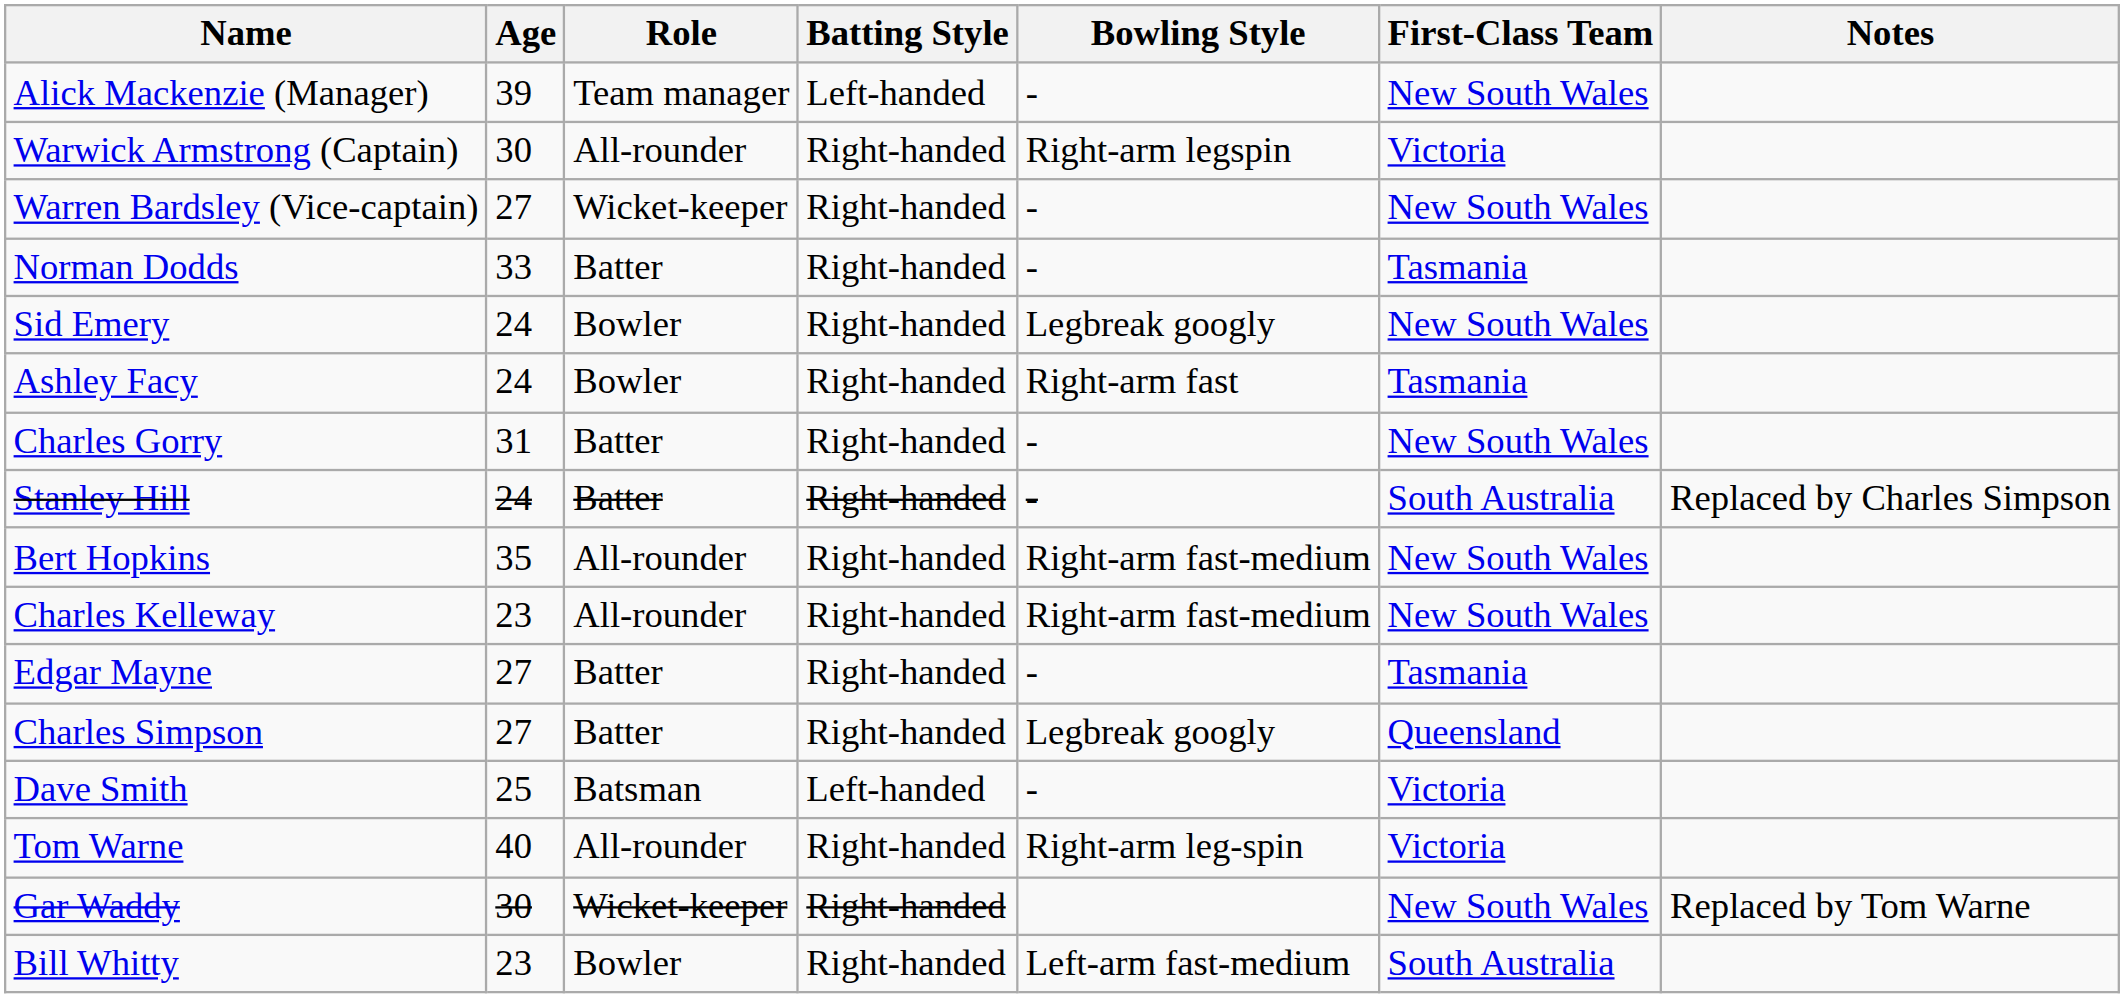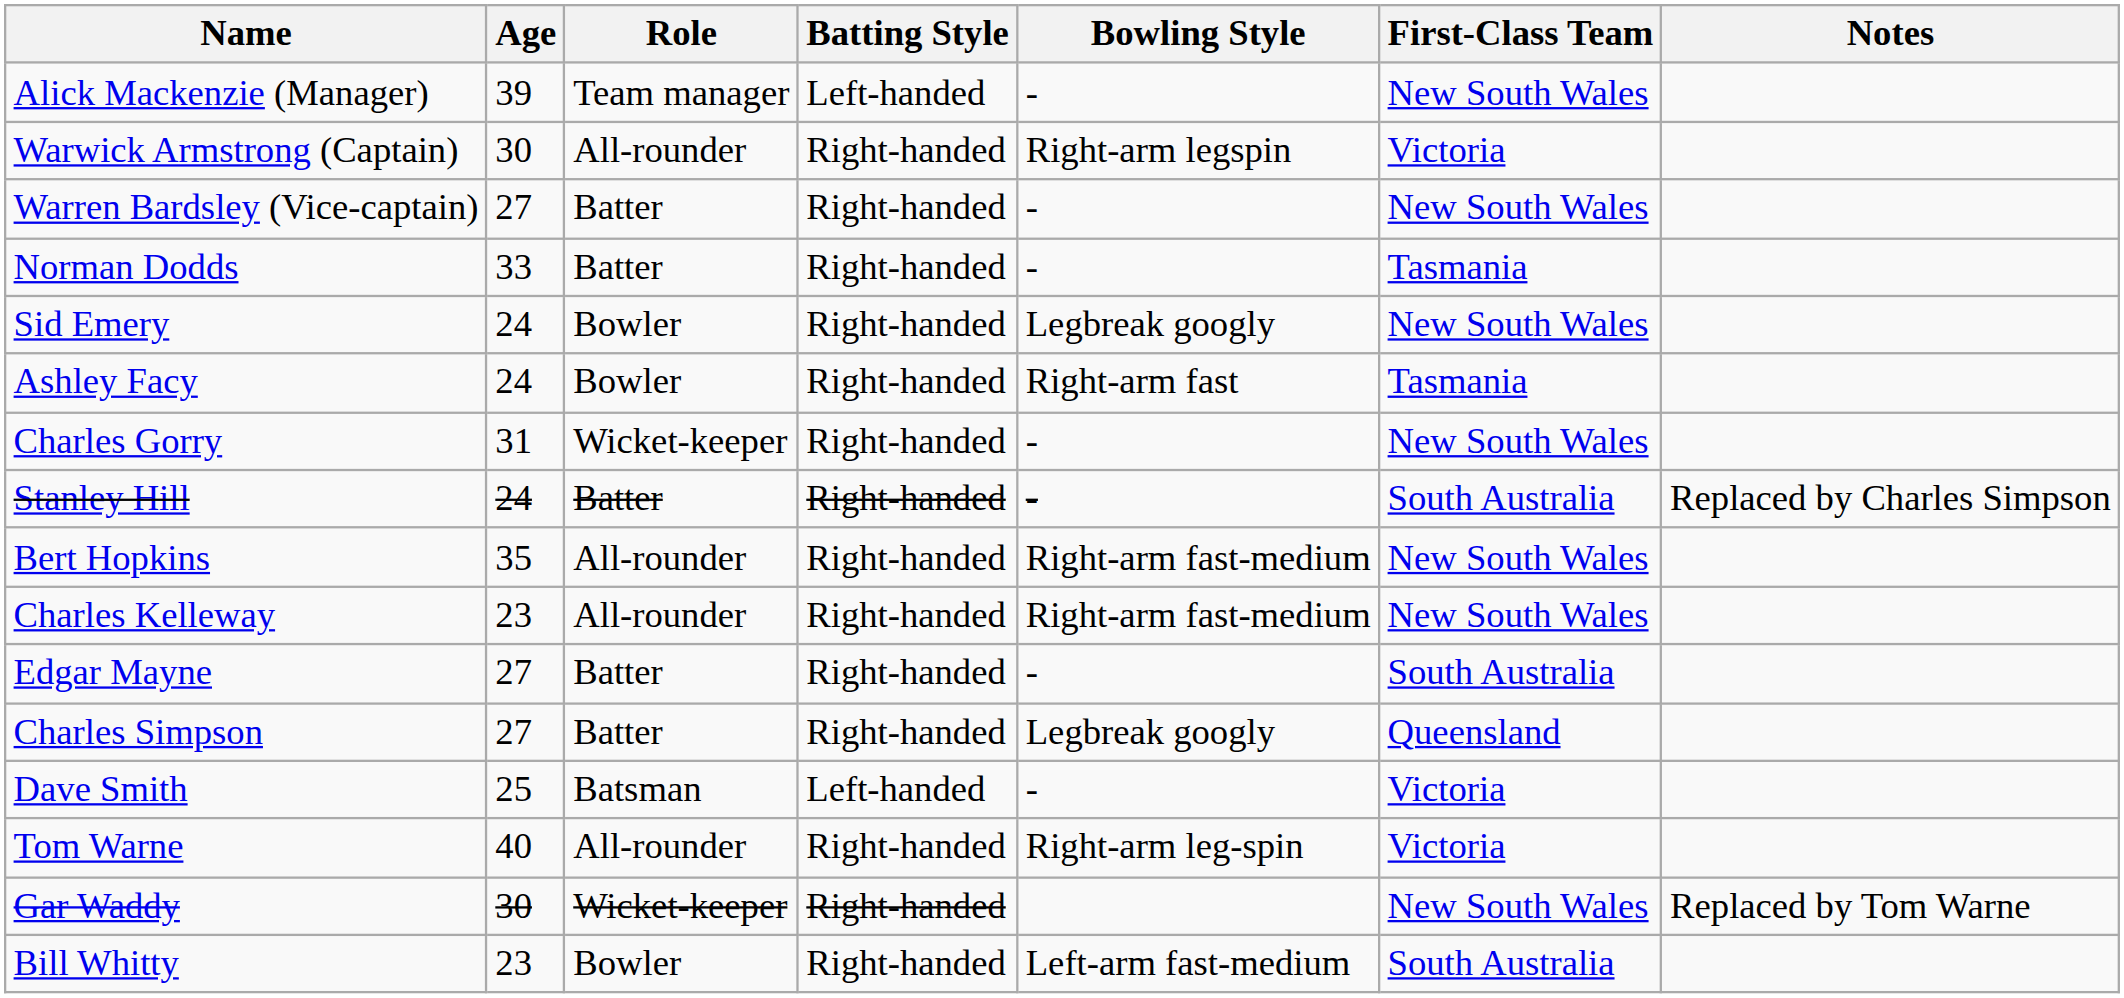Warren Bardsley (Vice-captain) | Role: Wicket-keeper -> Batter
Charles Gorry | Role: Batter -> Wicket-keeper
Edgar Mayne | First-Class Team: Tasmania -> South Australia
